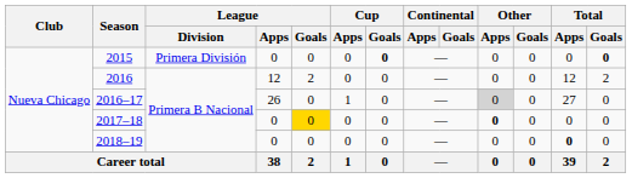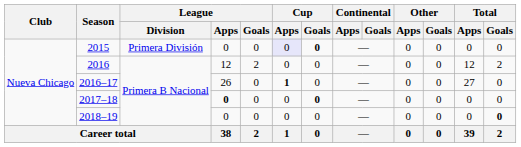2015 | Cup / Apps: no background -> lavender background
2015 | Total / Goals: bold -> normal
2016–17 | Cup / Apps: normal -> bold
2016–17 | Other / Apps: lightgrey background -> no background
2017–18 | League / Apps: normal -> bold
2017–18 | League / Goals: gold background -> no background
2017–18 | Cup / Goals: normal -> bold
2017–18 | Other / Apps: bold -> normal
2018–19 | Total / Apps: bold -> normal
2018–19 | Total / Goals: normal -> bold
